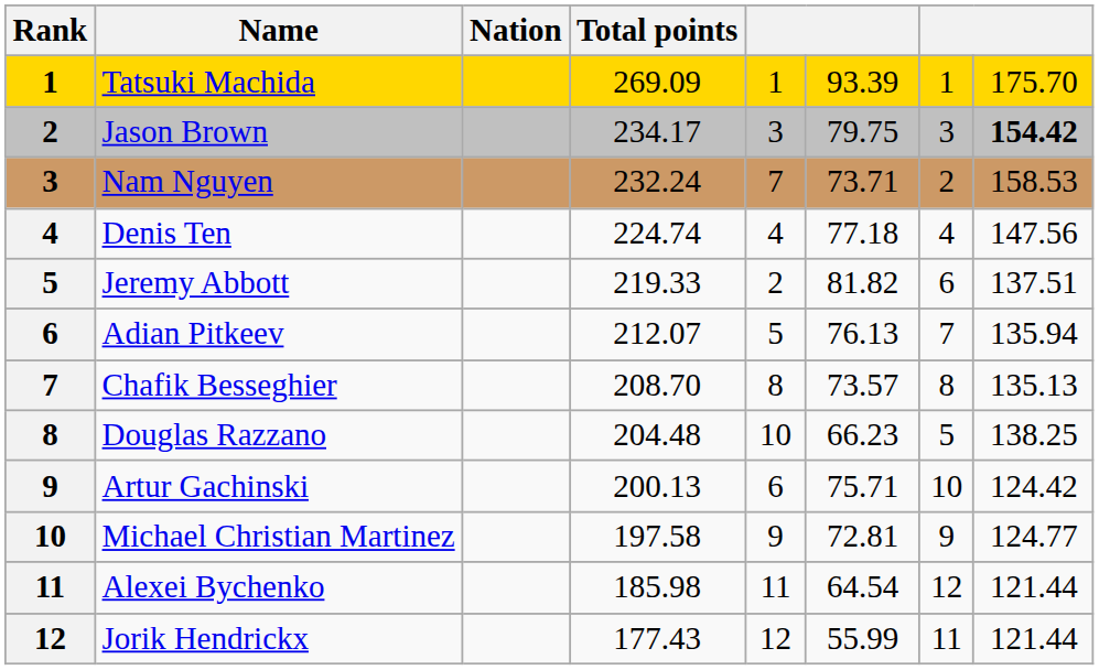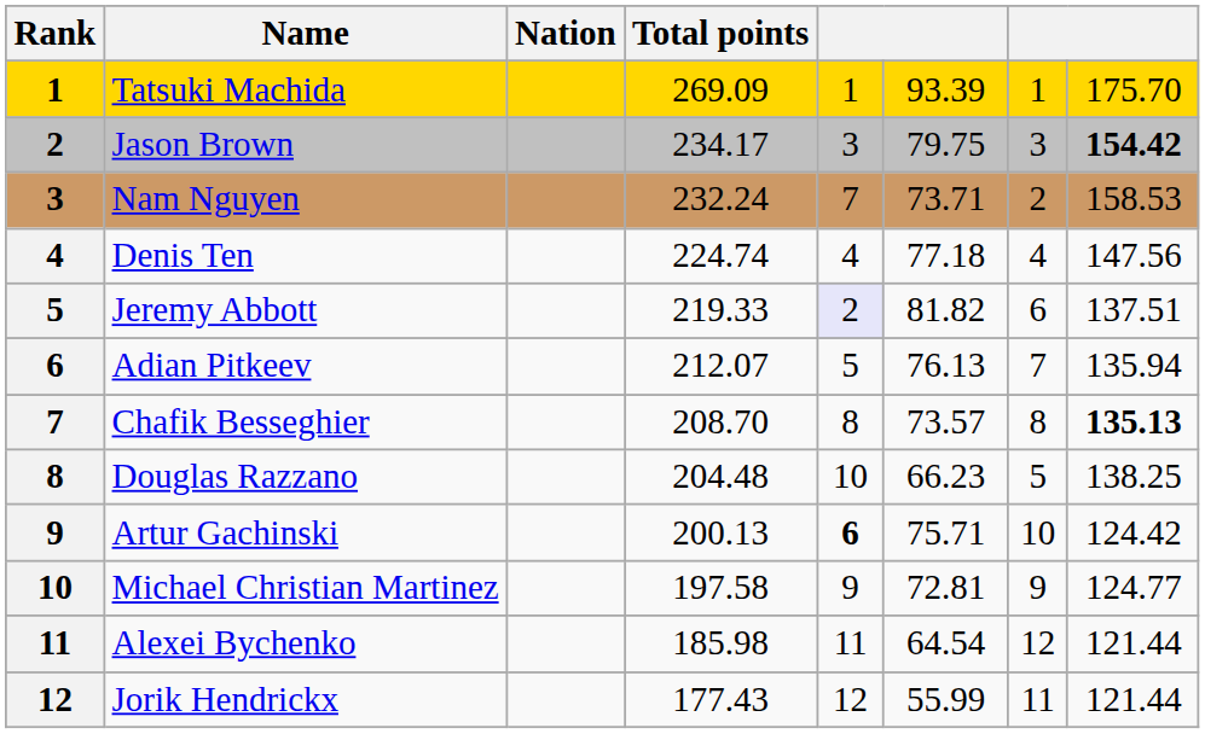Jeremy Abbott | column 5: no background -> lavender background
Chafik Besseghier | column 8: normal -> bold
Artur Gachinski | column 5: normal -> bold
